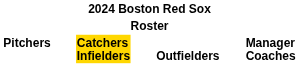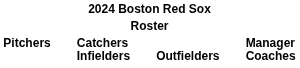Pitchers | column 2: gold background -> no background
